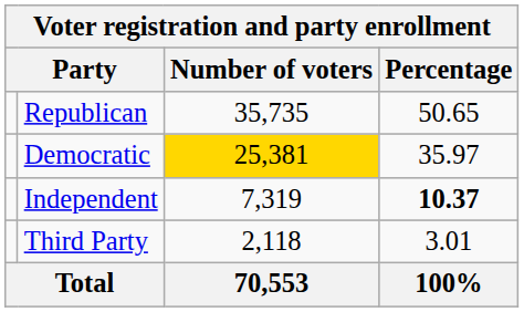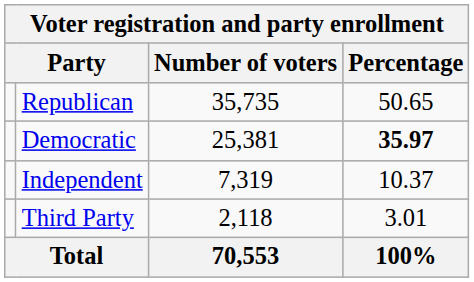Democratic | Number of voters: gold background -> no background
Democratic | Percentage: normal -> bold
Independent | Percentage: bold -> normal
